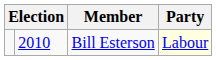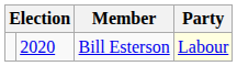Bill Esterson | column 2: 2010 -> 2020
